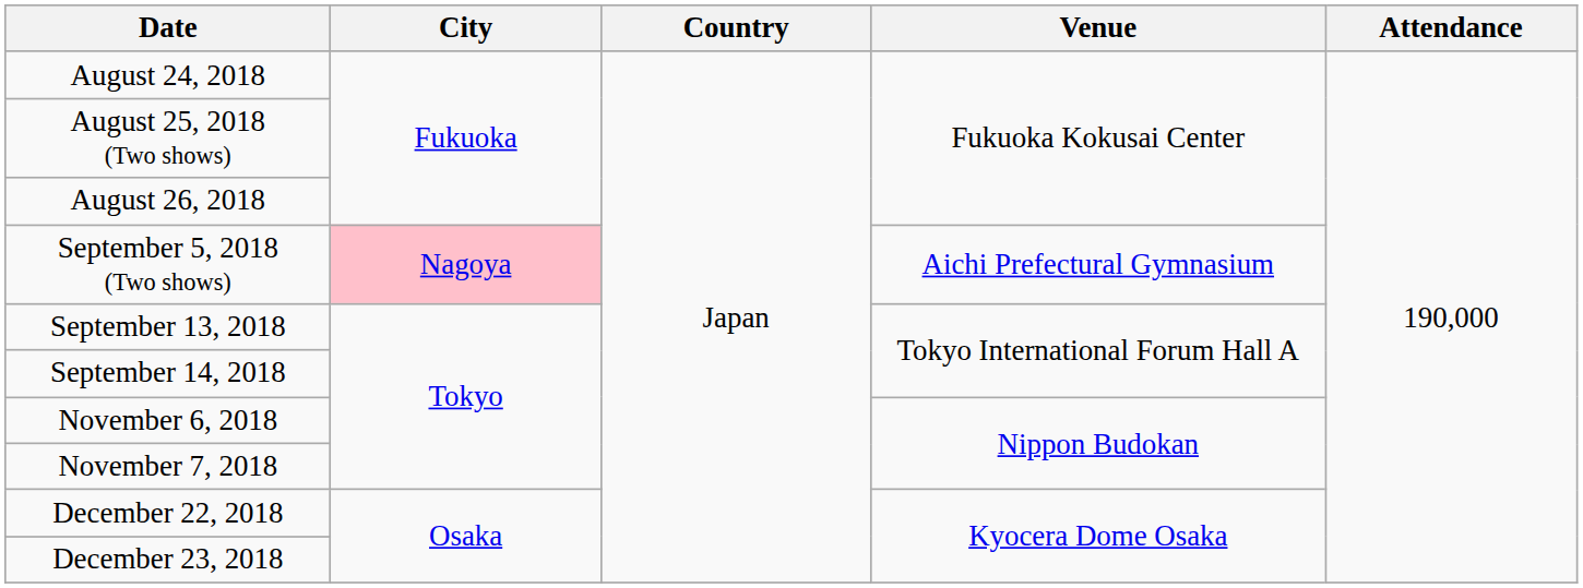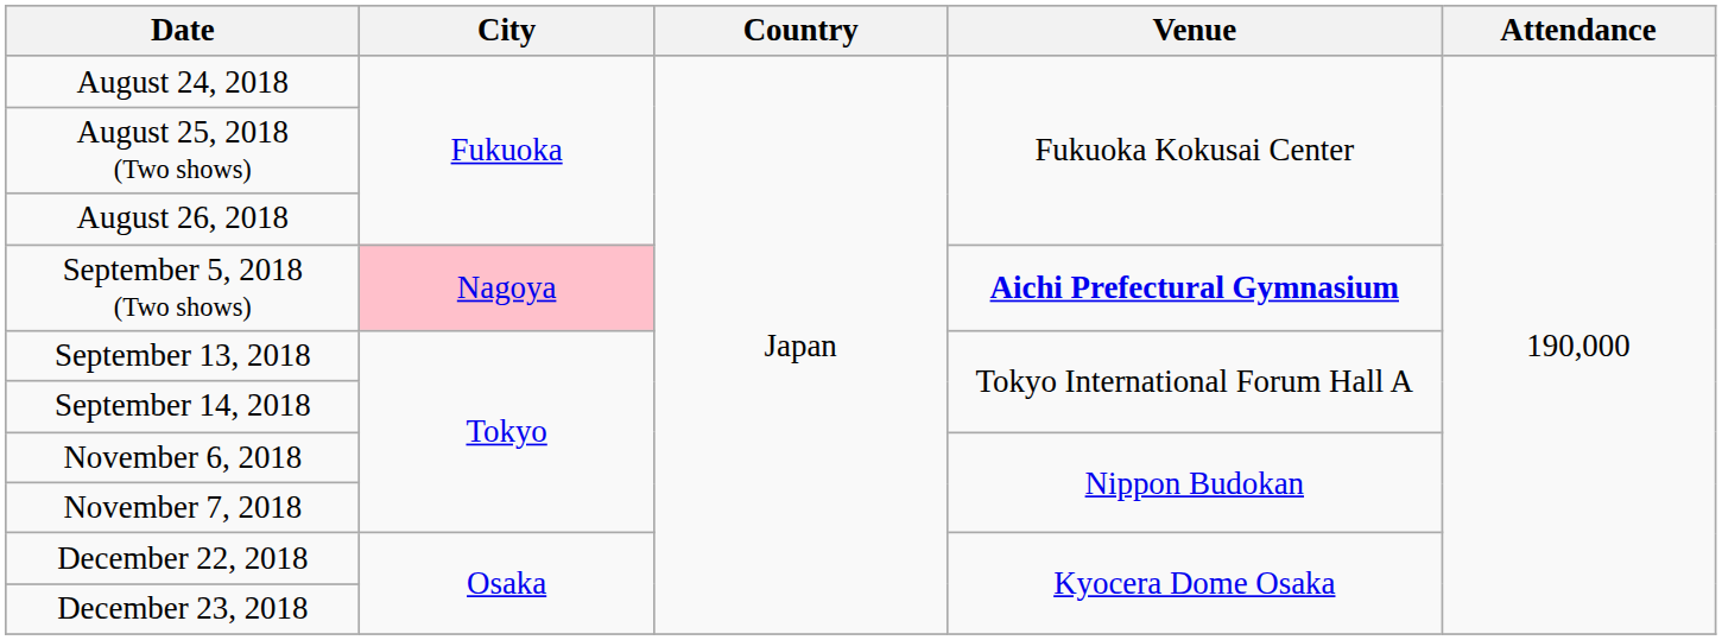September 5, 2018 (Two shows) | Venue: normal -> bold
